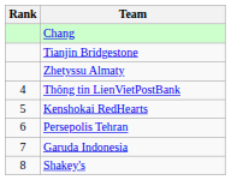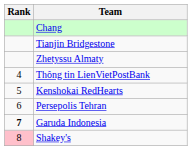Garuda Indonesia | Rank: normal -> bold
Shakey's | Rank: no background -> pink background
